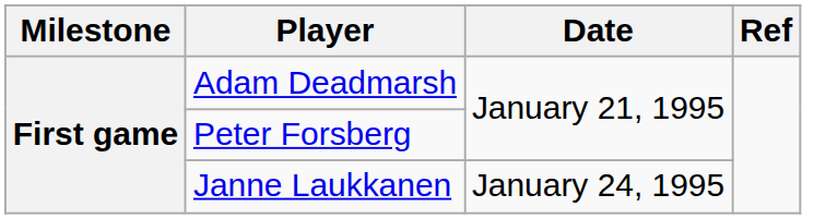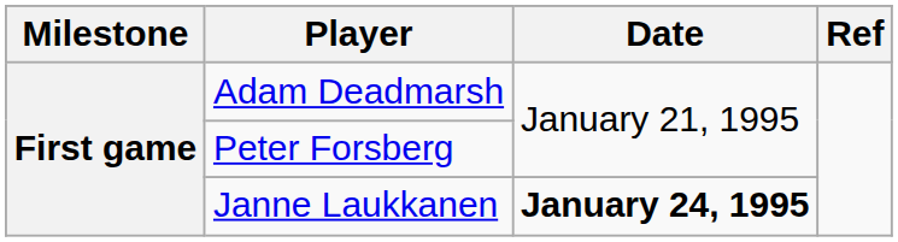Janne Laukkanen | Date: normal -> bold
